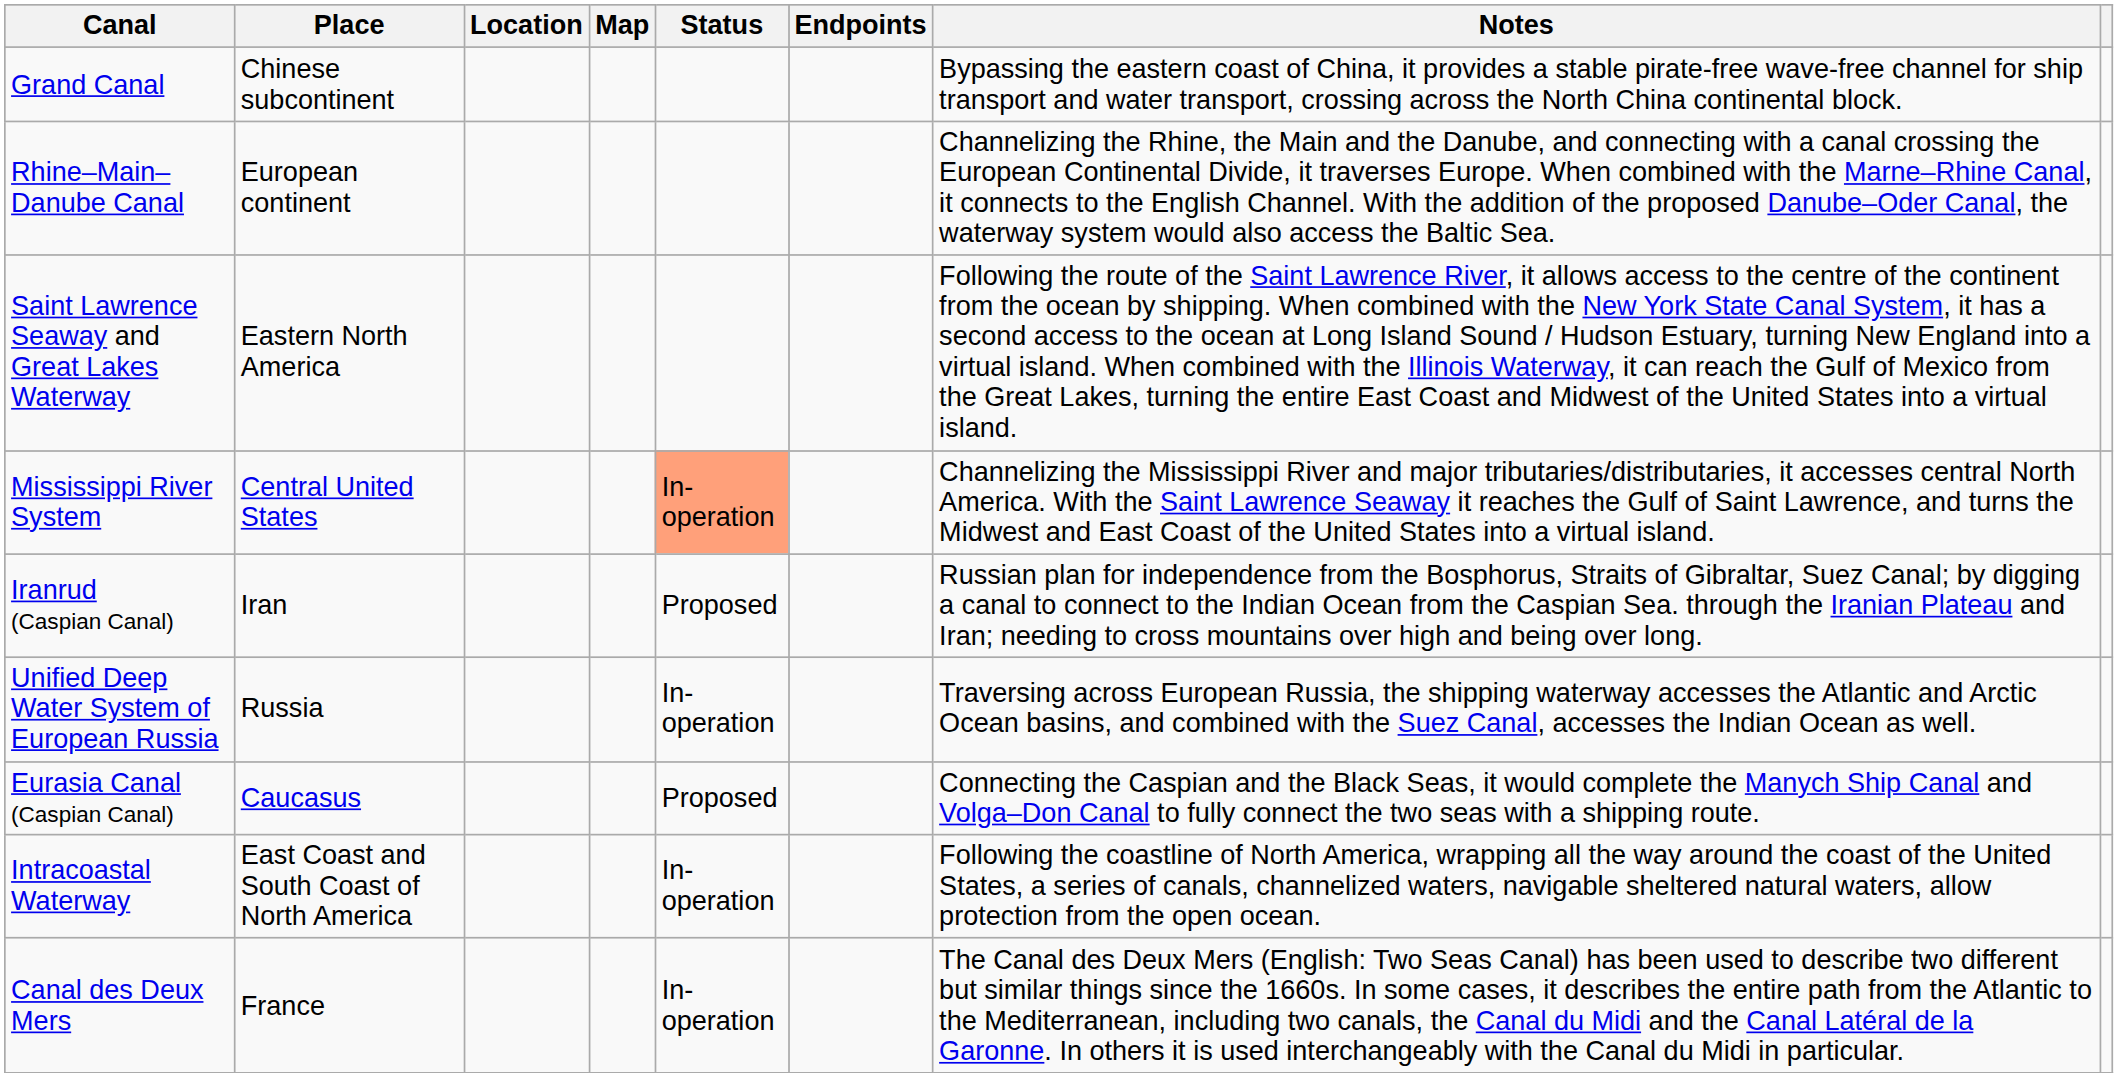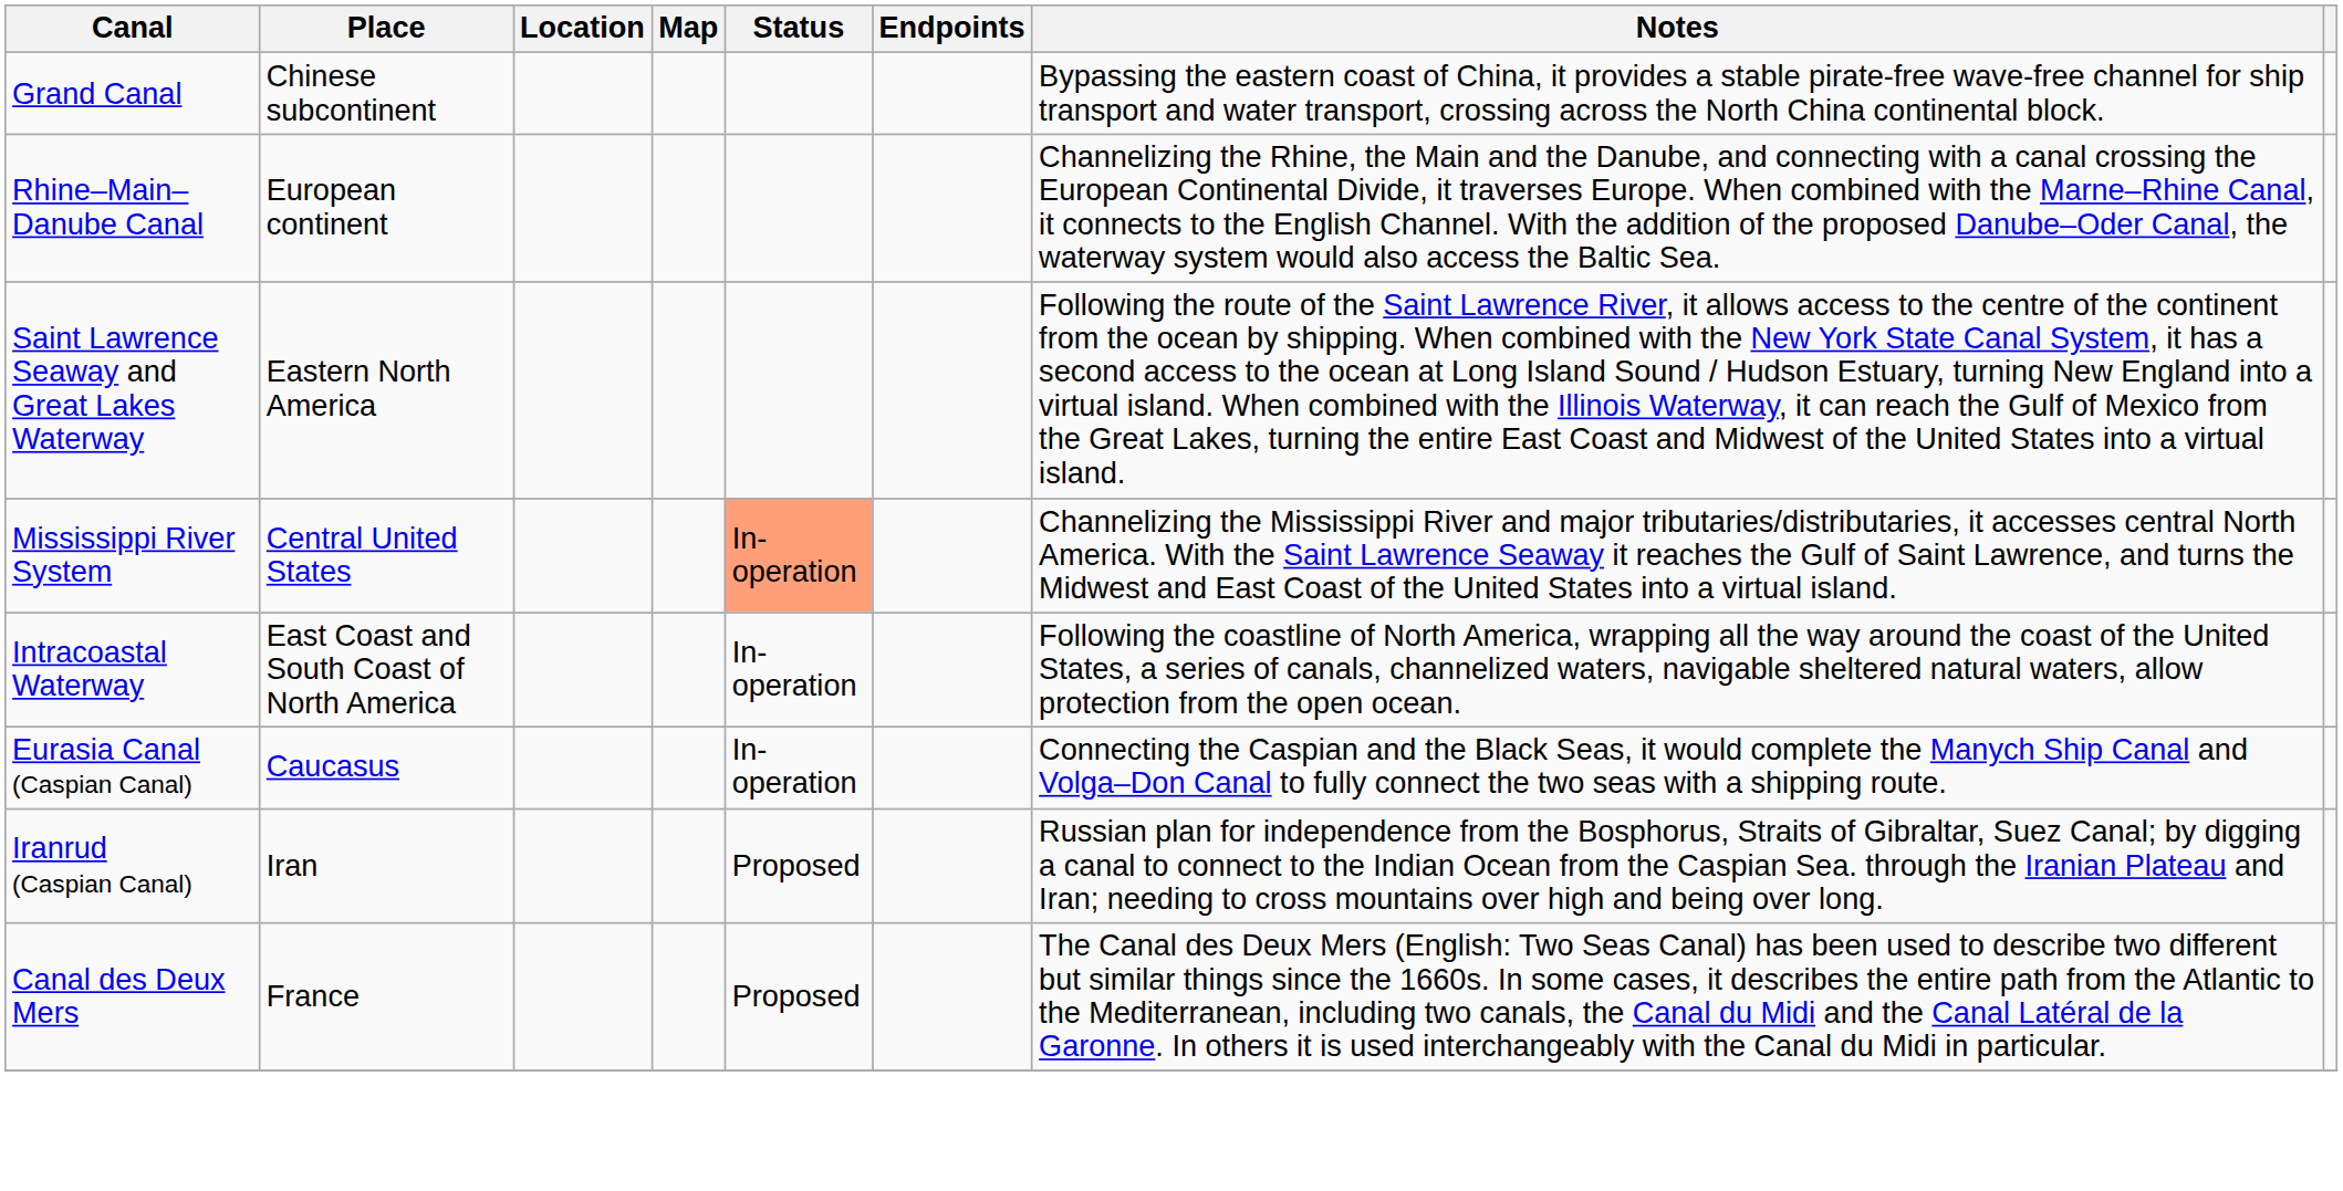rows swapped: Intracoastal Waterway <-> Iranrud (Caspian Canal)
- row: Unified Deep Water System of European Russia | Russia | In-operation | Traversing across European Russia, the shipping waterway accesses the Atlantic and Arctic Ocean basins, and combined with the Suez Canal, accesses the Indian Ocean as well.
Eurasia Canal (Caspian Canal) | Status: Proposed -> In-operation
Canal des Deux Mers | Status: In-operation -> Proposed
